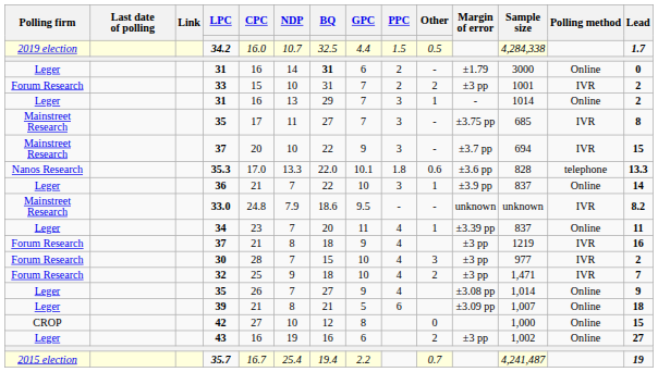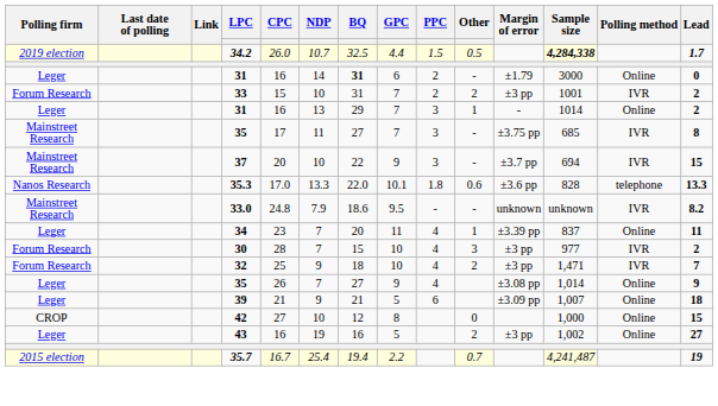34.2 | CPC: 16.0 -> 26.0
34.2 | Sample size: normal -> bold
- row: Leger | 36 | 21 | 7 | 22 | 10 | 3 | 1 | ±3.9 pp | 837 | Online | 14
- row: Forum Research | 37 | 21 | 8 | 18 | 9 | 4 | ±3 pp | 1219 | IVR | 16
39 | NDP: 8 -> 9
43 | GPC: 6 -> 5
